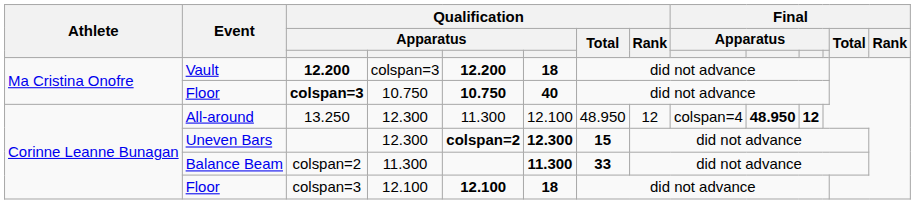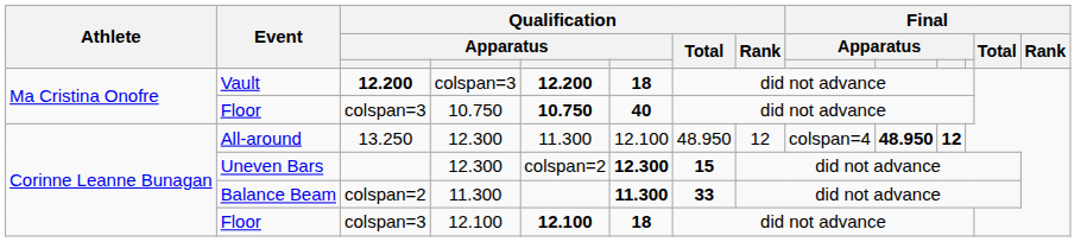Floor / 10.750 | column 3: bold -> normal
Uneven Bars | column 5: bold -> normal
